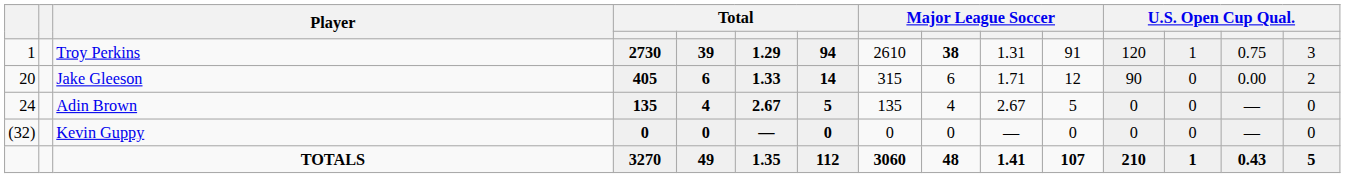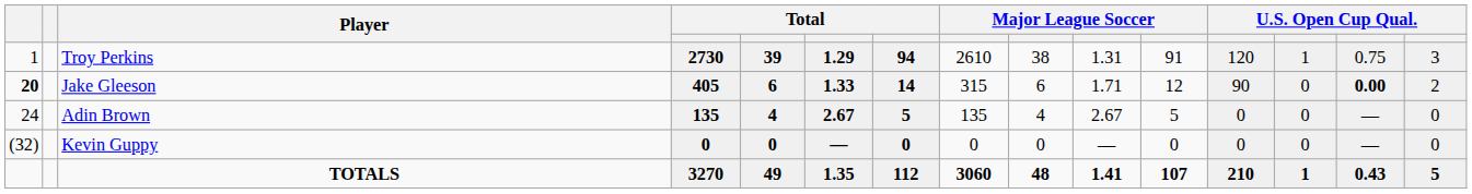Troy Perkins | column 9: bold -> normal
Jake Gleeson | column 1: normal -> bold
Jake Gleeson | column 14: normal -> bold
